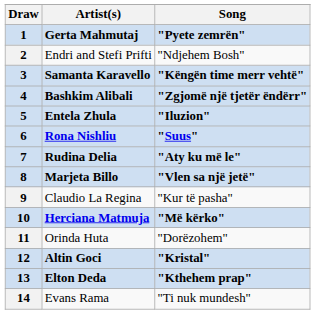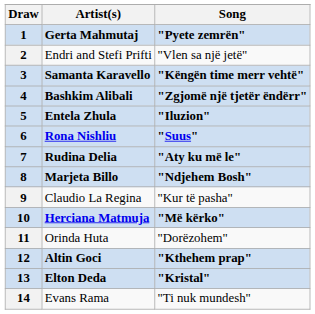2 | Song: "Ndjehem Bosh" -> "Vlen sa një jetë"
8 | Song: "Vlen sa një jetë" -> "Ndjehem Bosh"
12 | Song: "Kristal" -> "Kthehem prap"
13 | Song: "Kthehem prap" -> "Kristal"
